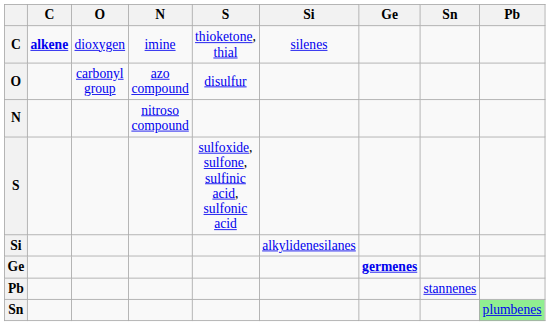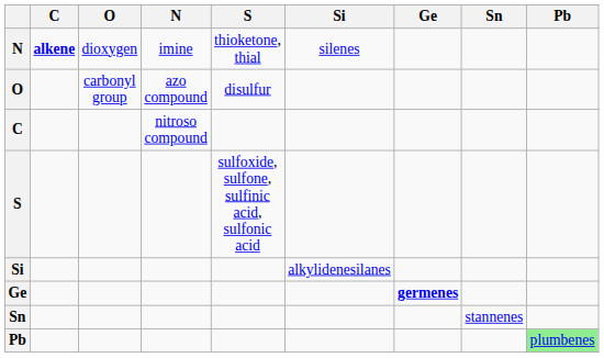row 2 | column 1: C -> N
row 4 | column 1: N -> C
row 8 | column 1: Pb -> Sn
row 9 | column 1: Sn -> Pb
